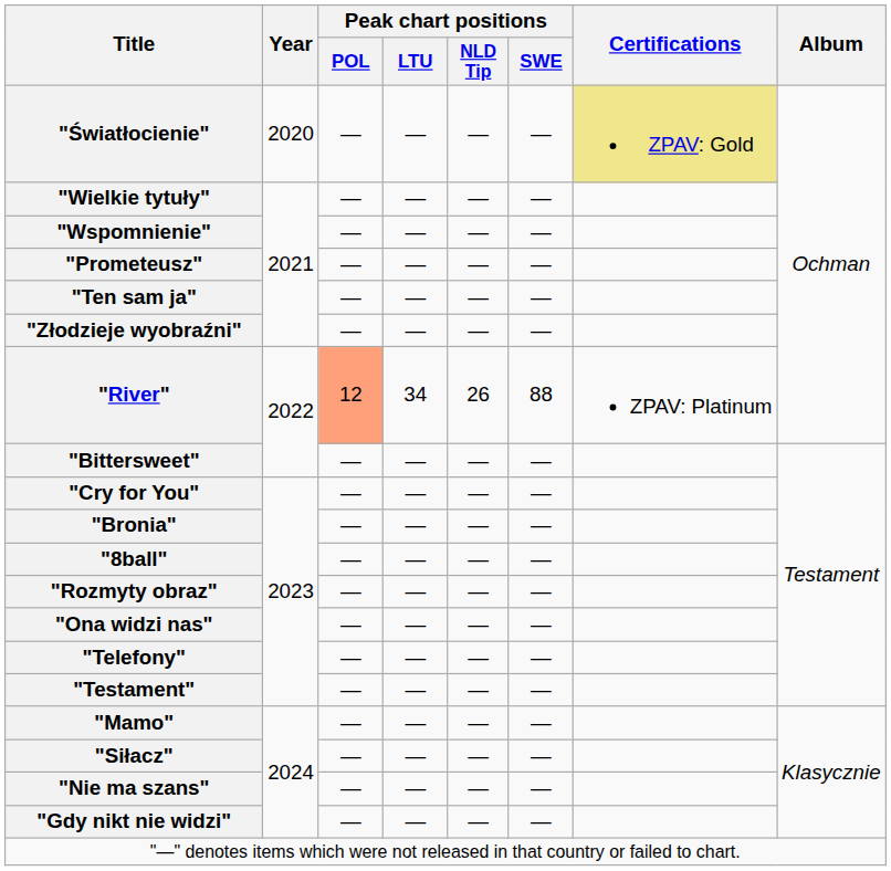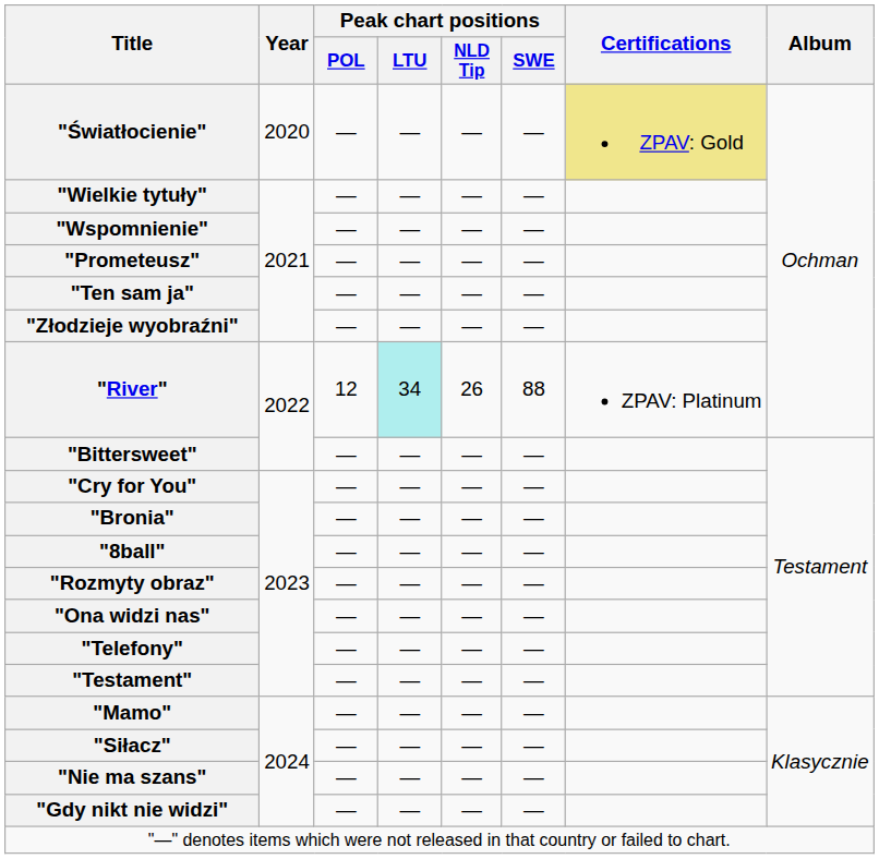"River" | Peak chart positions / POL: lightsalmon background -> no background
"River" | Peak chart positions / LTU: no background -> paleturquoise background
